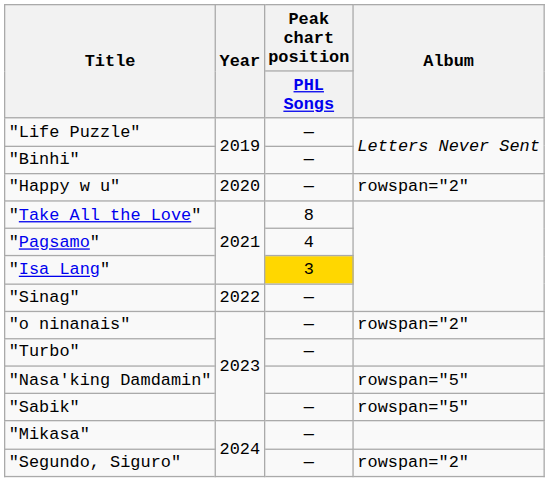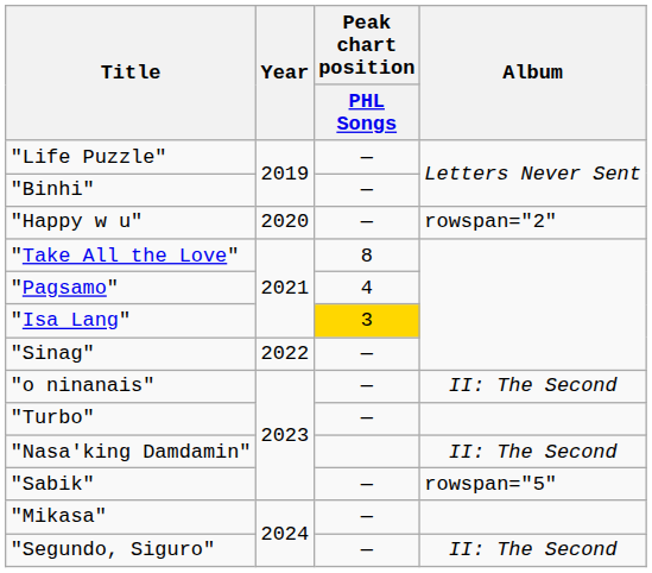"o ninanais" | Album: rowspan="2" -> II: The Second
"Nasa'king Damdamin" | Album: rowspan="5" -> II: The Second
"Segundo, Siguro" | Album: rowspan="2" -> II: The Second
